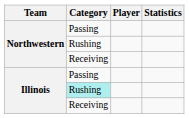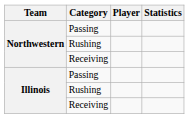Illinois / Rushing | Category: paleturquoise background -> no background
